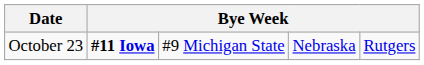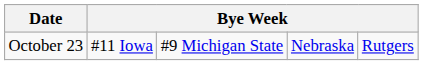October 23 | column 2: bold -> normal
